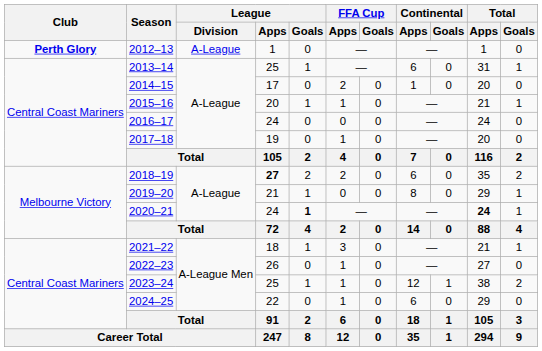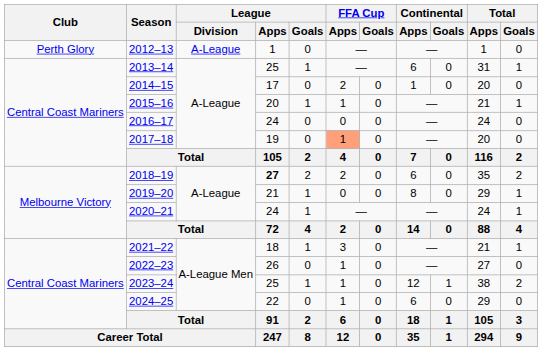2012–13 | Club: bold -> normal
2017–18 | FFA Cup / Apps: no background -> lightsalmon background
2020–21 | League / Goals: bold -> normal
2020–21 | Total / Apps: bold -> normal
